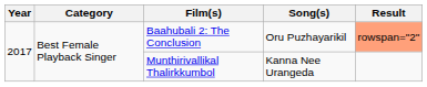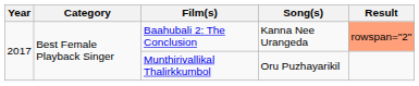Baahubali 2: The Conclusion | Song(s): Oru Puzhayarikil -> Kanna Nee Urangeda
Munthirivallikal Thalirkkumbol | Song(s): Kanna Nee Urangeda -> Oru Puzhayarikil
